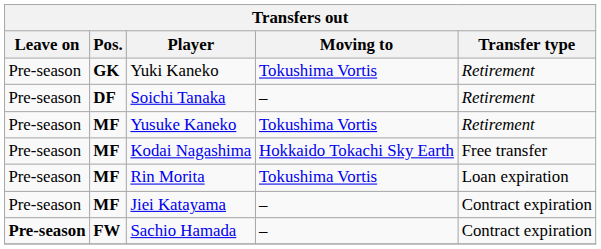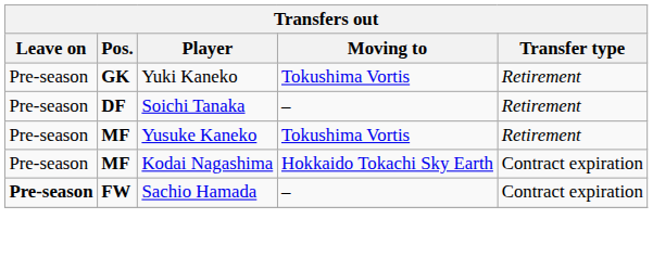Kodai Nagashima | Transfer type: Free transfer -> Contract expiration
- row: Pre-season | MF | Rin Morita | Tokushima Vortis | Loan expiration
- row: Pre-season | MF | Jiei Katayama | – | Contract expiration
